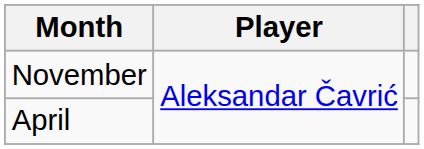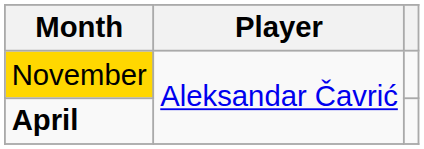November | Month: no background -> gold background
April | Month: normal -> bold
